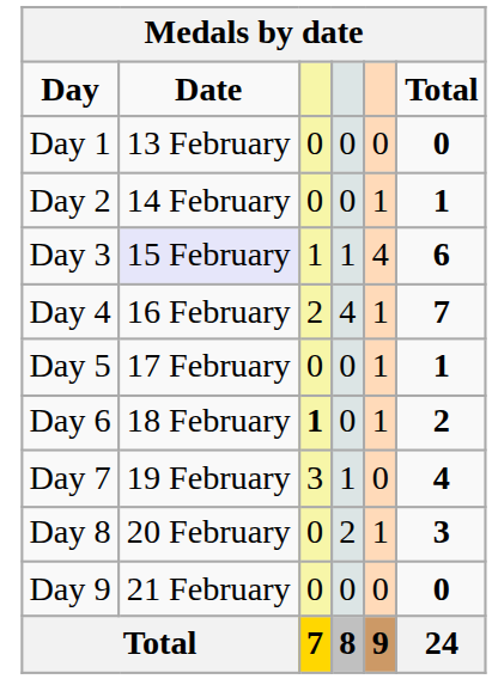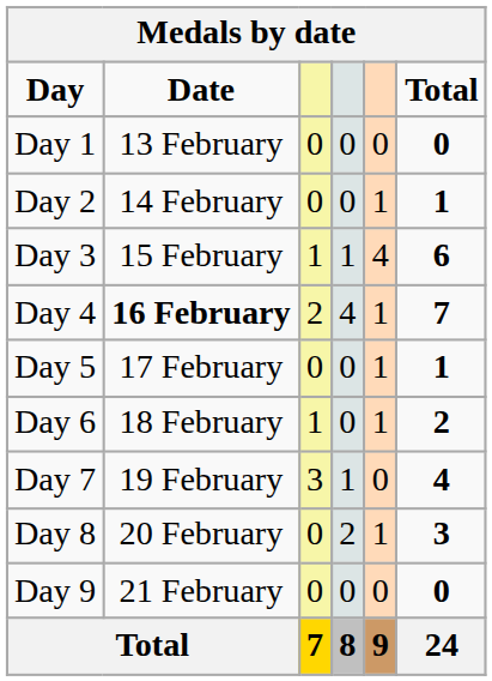Day 3 | Date: lavender background -> no background
Day 4 | Date: normal -> bold
Day 6 | column 3: bold -> normal
